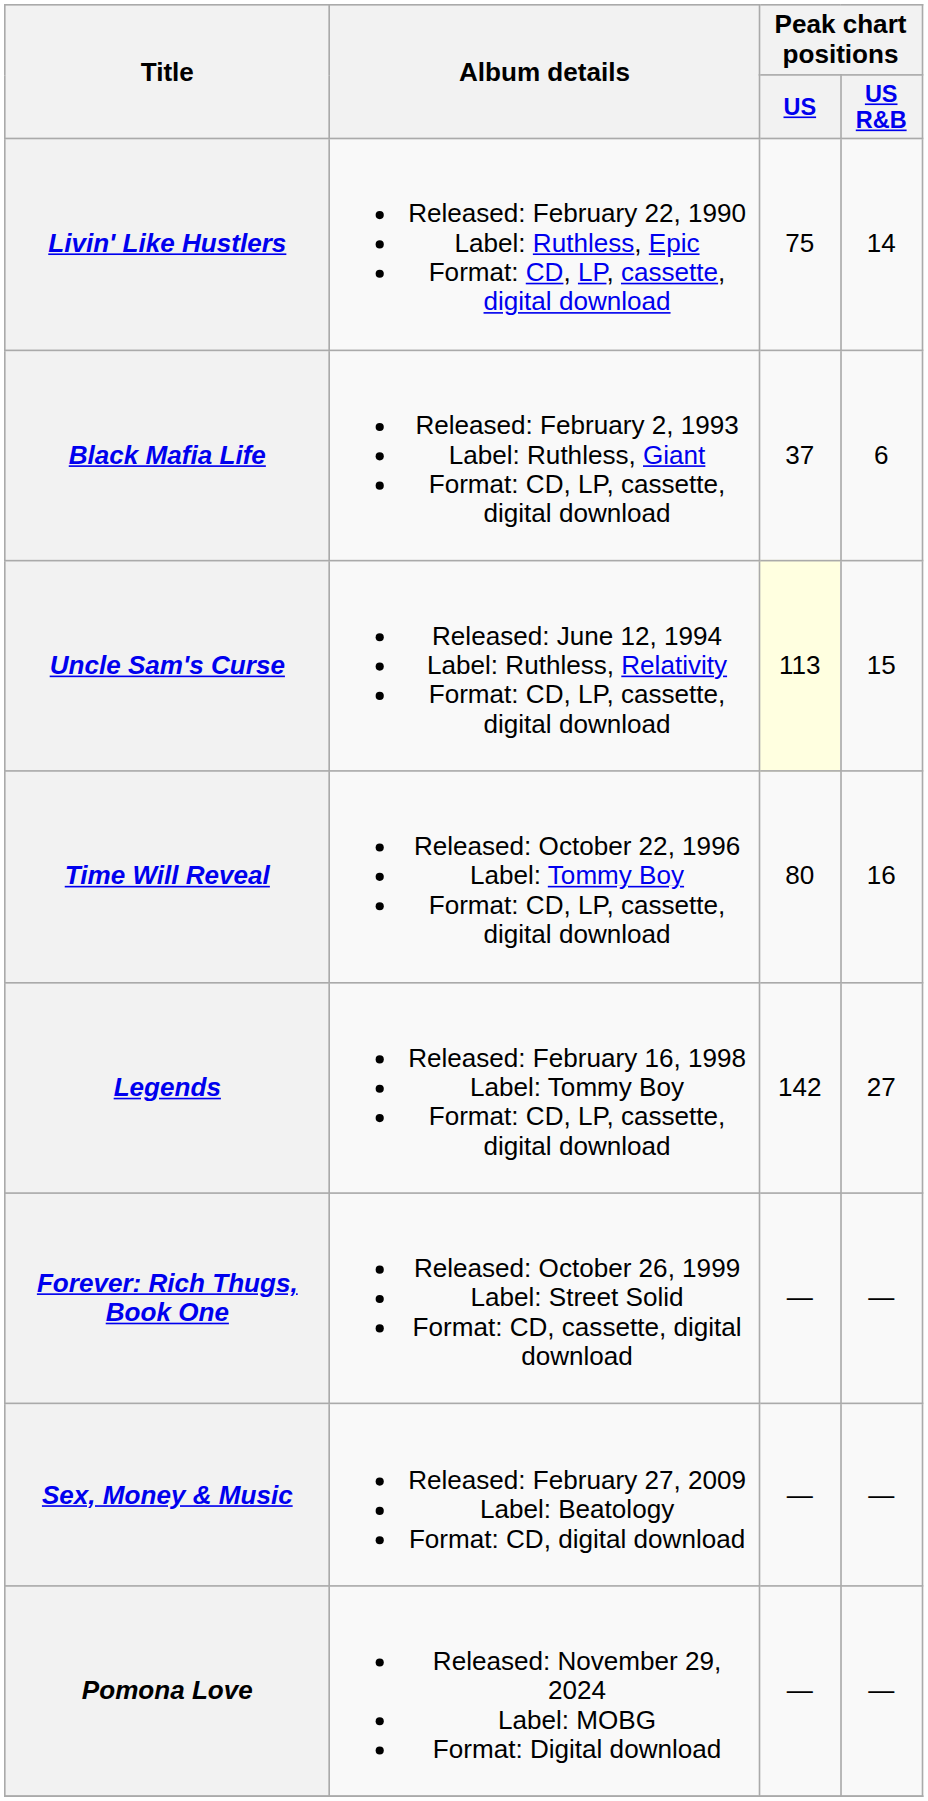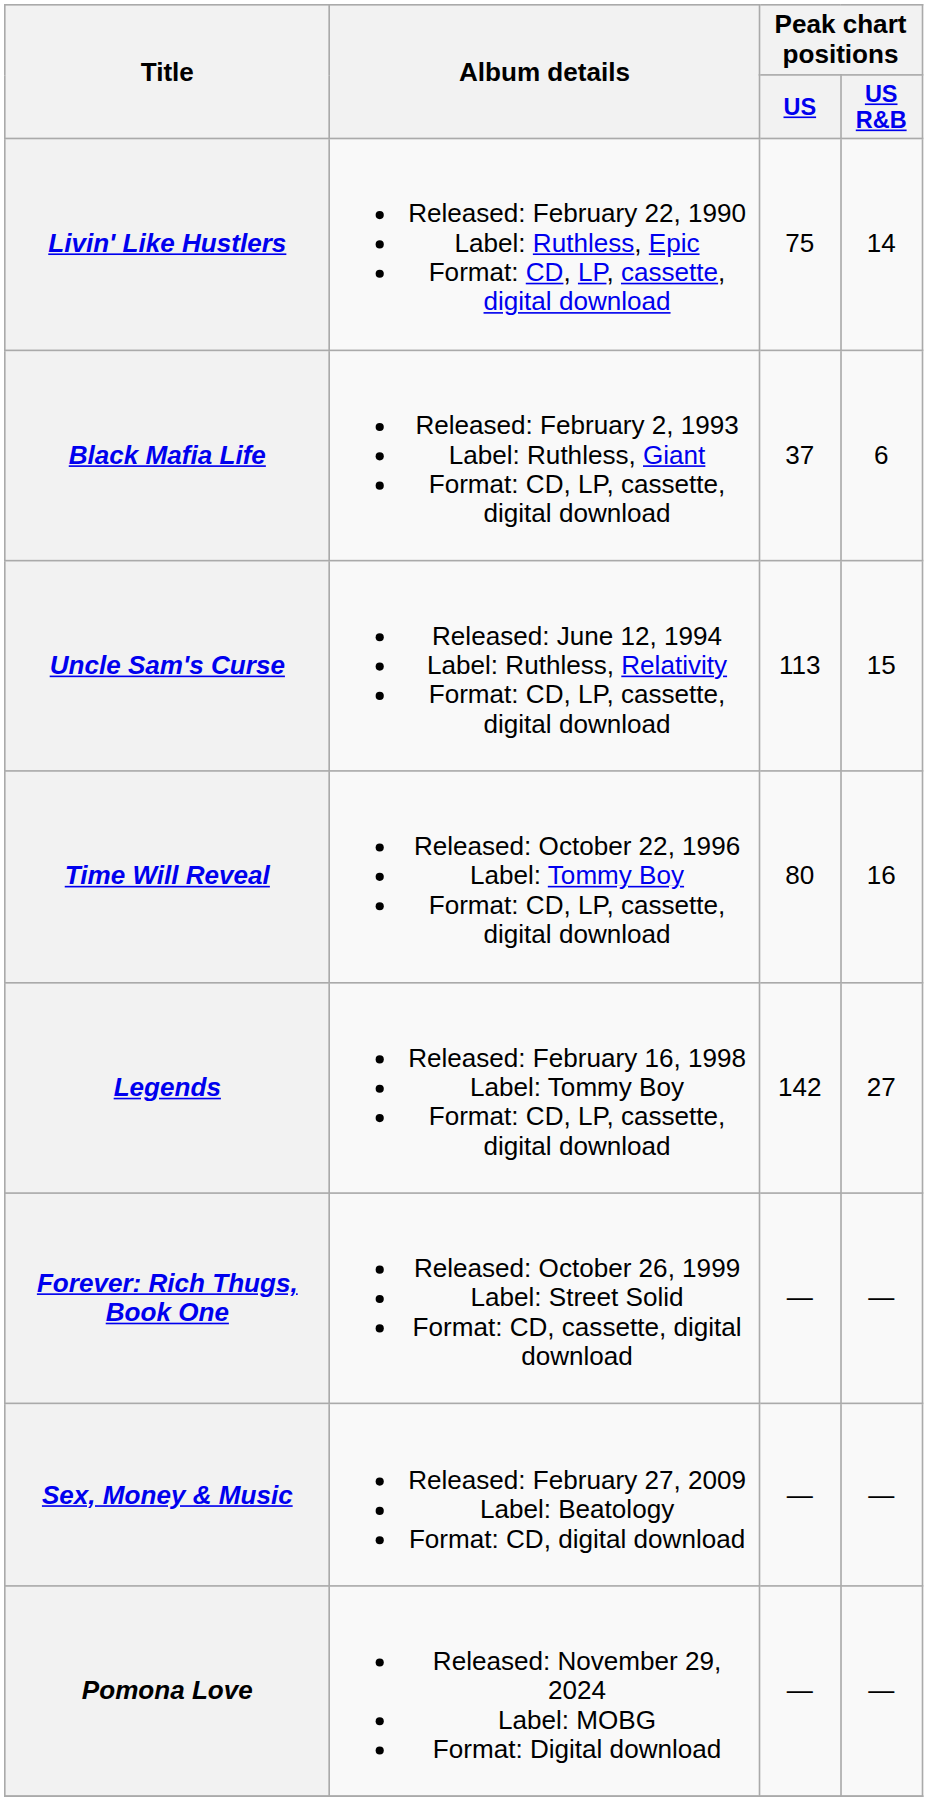Uncle Sam's Curse | Peak chart positions / US: lightyellow background -> no background
